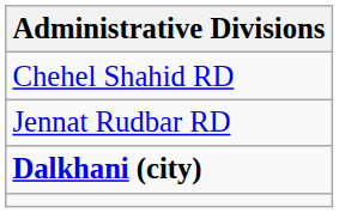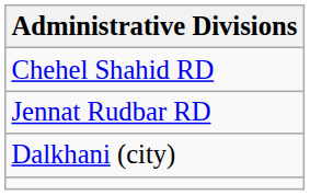row 4 | column 1: bold -> normal
